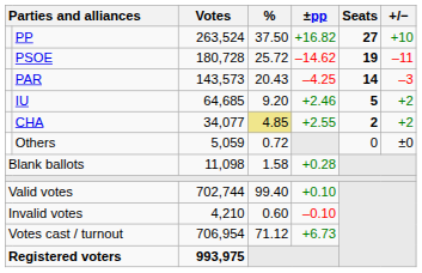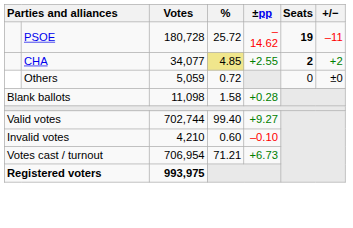- row: PP | 263,524 | 37.50 | +16.82 | 27 | +10
- row: PAR | 143,573 | 20.43 | –4.25 | 14 | –3
- row: IU | 64,685 | 9.20 | +2.46 | 5 | +2
Valid votes | ±pp: +0.10 -> +9.27
Votes cast / turnout | %: 71.12 -> 71.21
